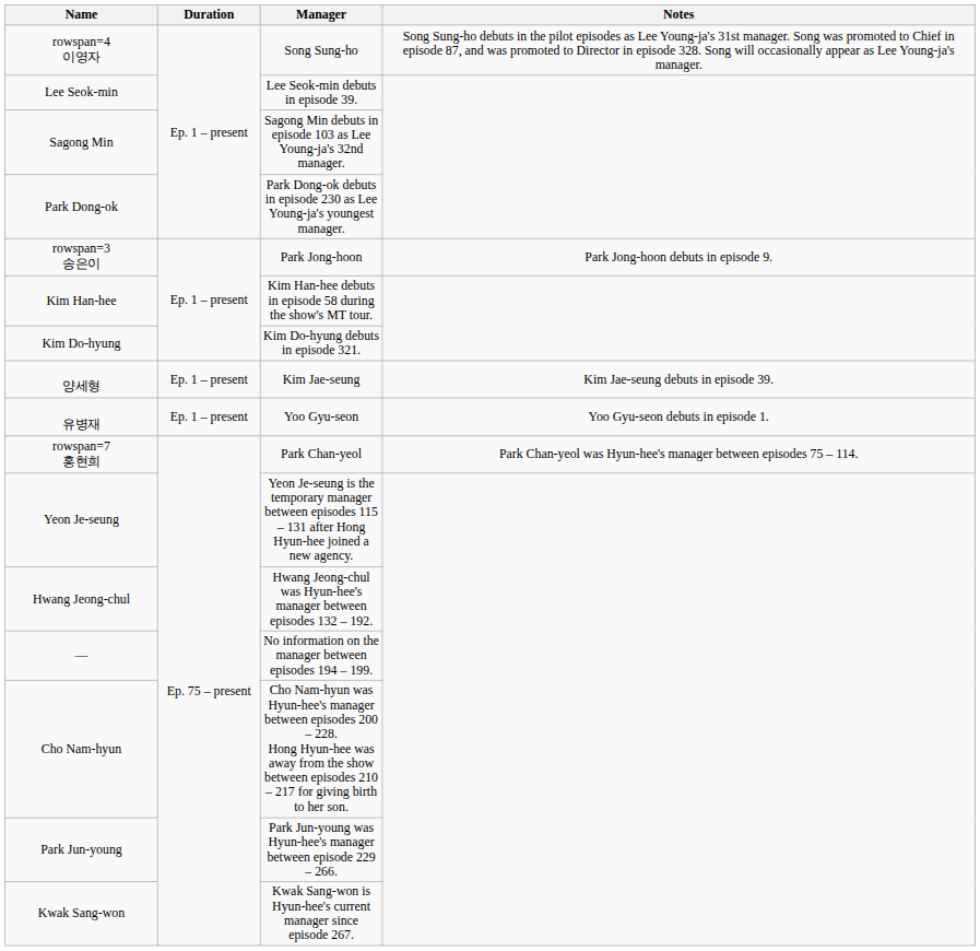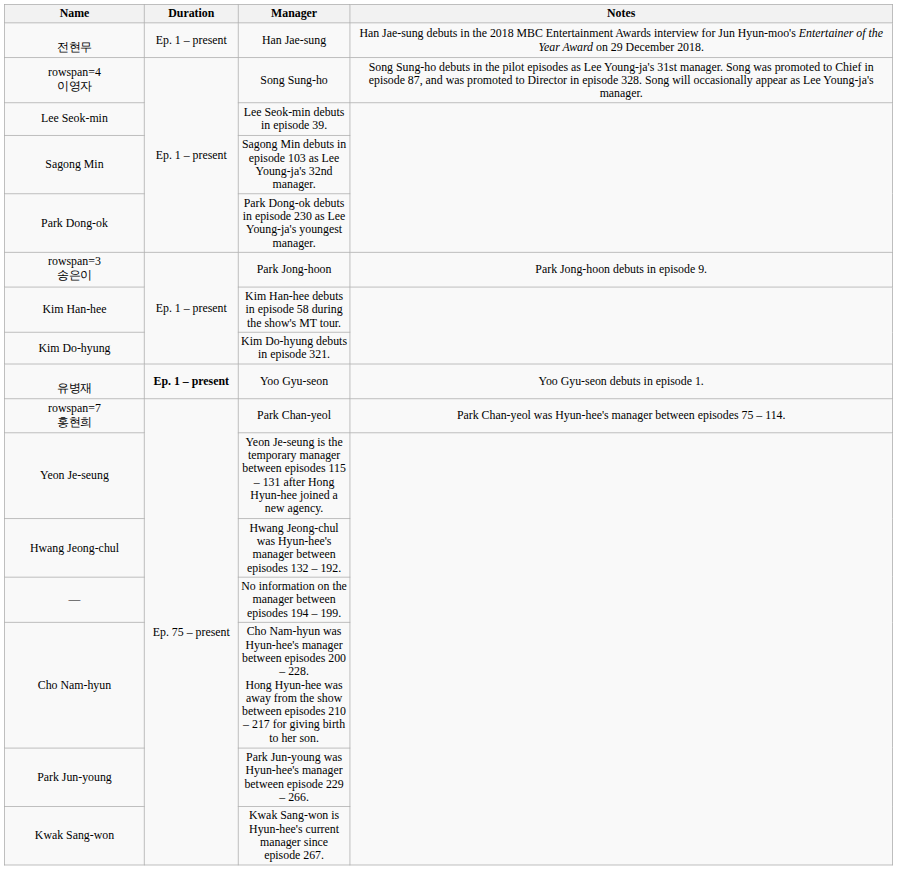+ row: 전현무 | Ep. 1 – present | Han Jae-sung | Han Jae-sung debuts in the 2018 MBC Entertainment Awards interview for Jun Hyun-moo's Entertainer of the Year Award on 29 December 2018.
- row: 양세형 | Ep. 1 – present | Kim Jae-seung | Kim Jae-seung debuts in episode 39.
유병재 | Duration: normal -> bold
